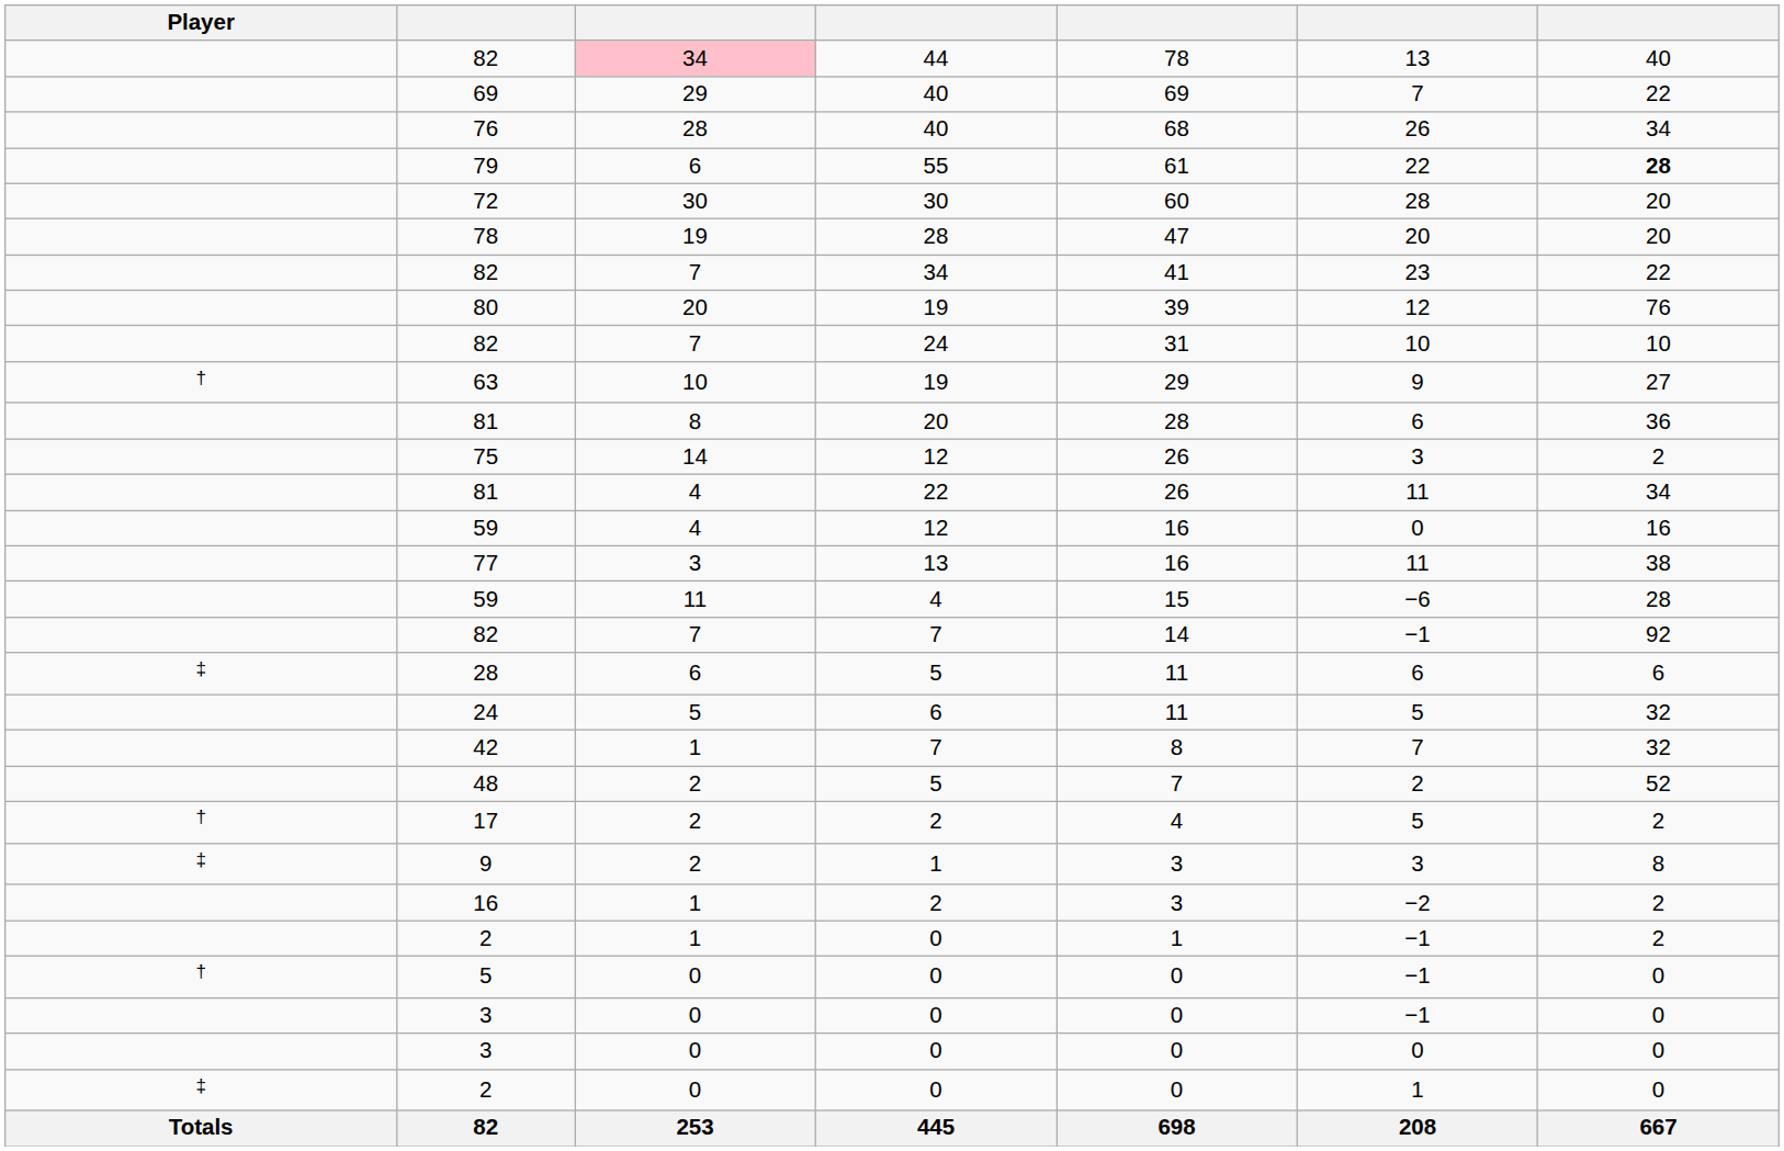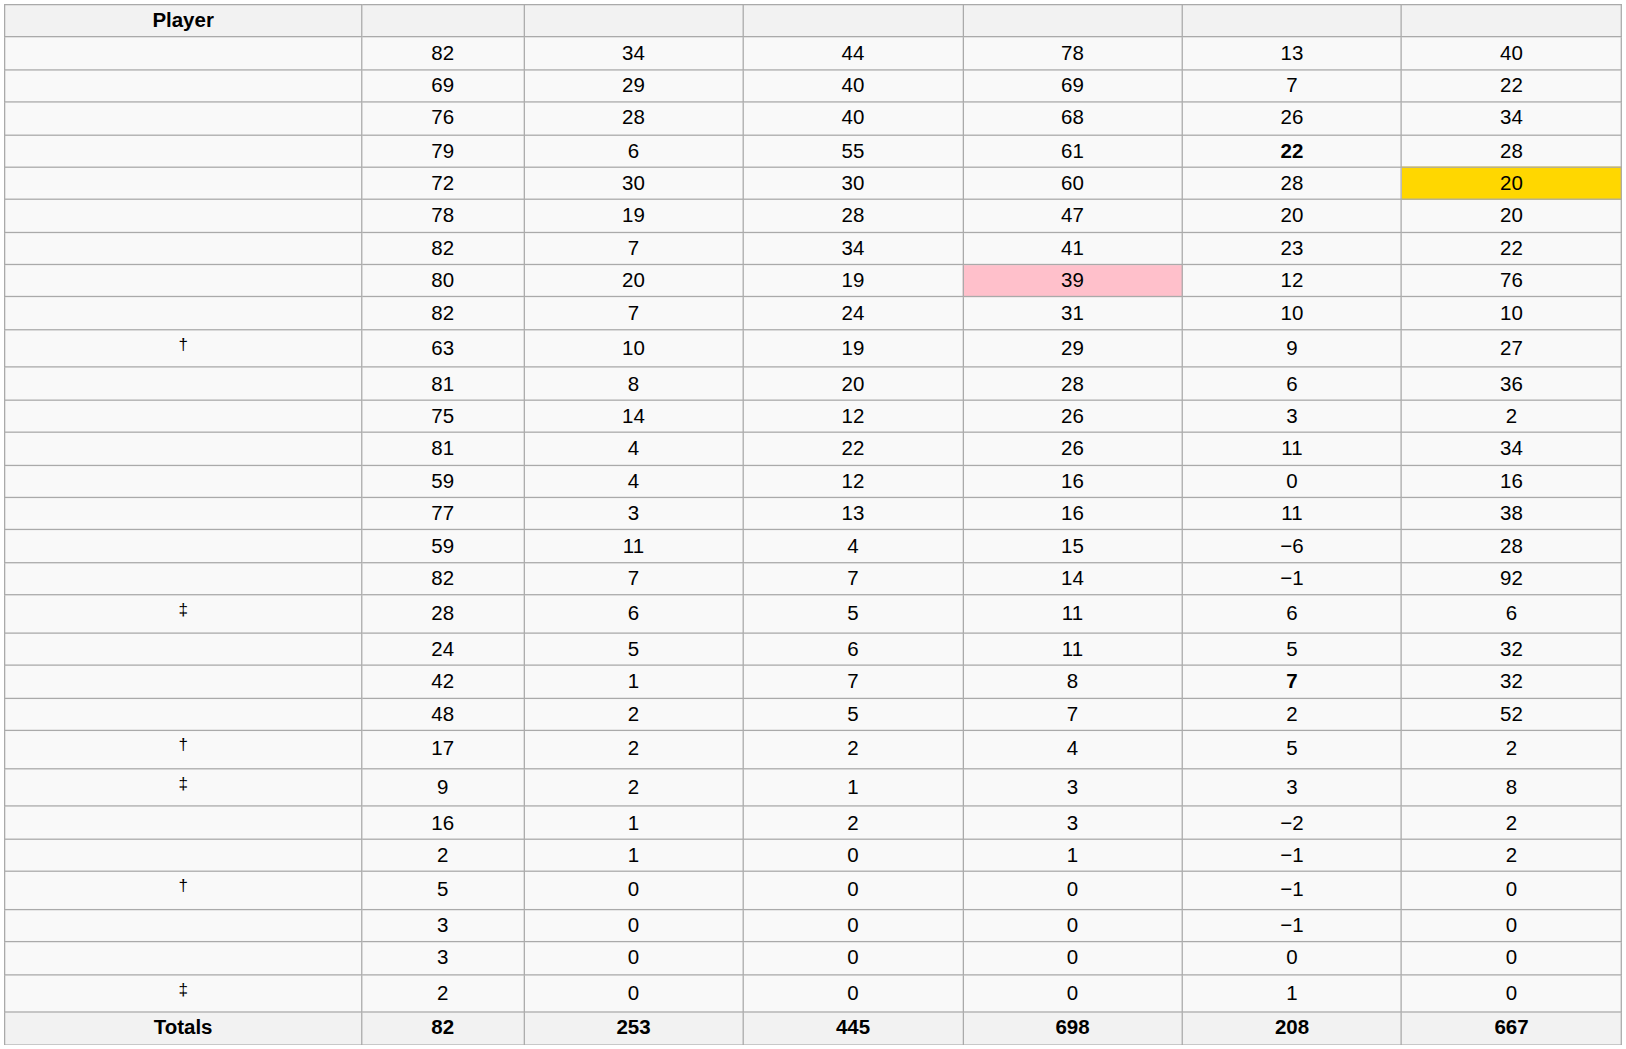82 / 44 | column 3: pink background -> no background
79 | column 6: normal -> bold
79 | column 7: bold -> normal
72 | column 7: no background -> gold background
80 | column 5: no background -> pink background
42 | column 6: normal -> bold
